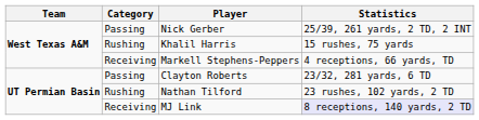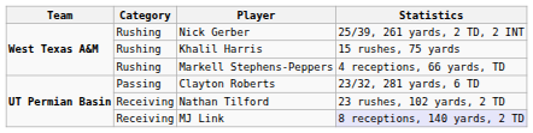Nick Gerber | Category: Passing -> Rushing
Markell Stephens-Peppers | Category: Receiving -> Rushing
Nathan Tilford | Category: Rushing -> Receiving
